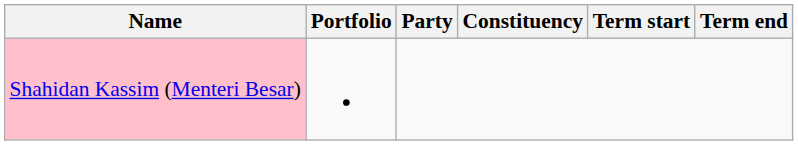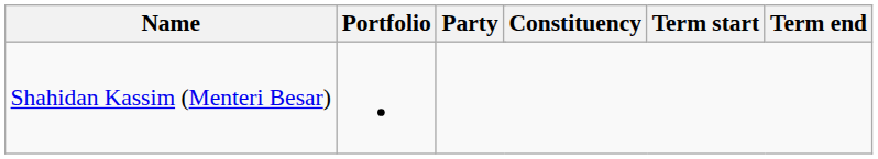Shahidan Kassim (Menteri Besar) | Name: pink background -> no background
